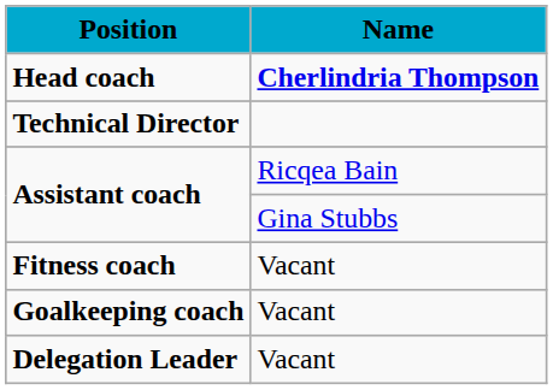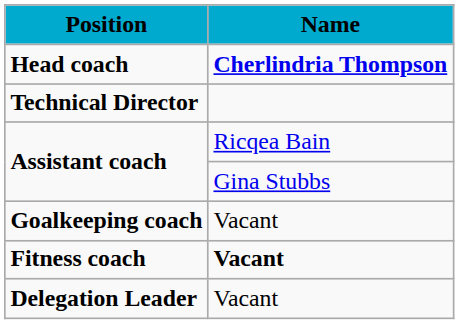row 6 | Position: Fitness coach -> Goalkeeping coach
row 7 | Position: Goalkeeping coach -> Fitness coach
row 7 | Name: normal -> bold
